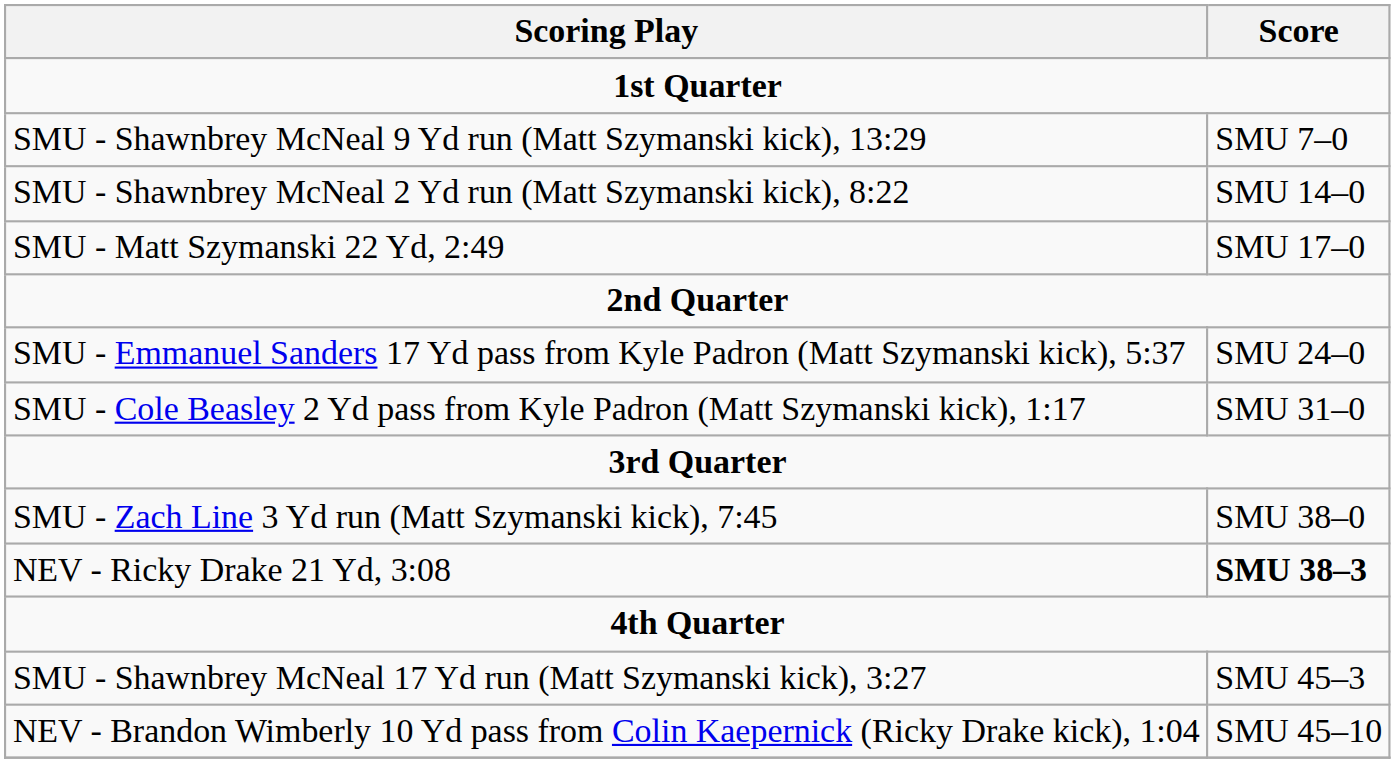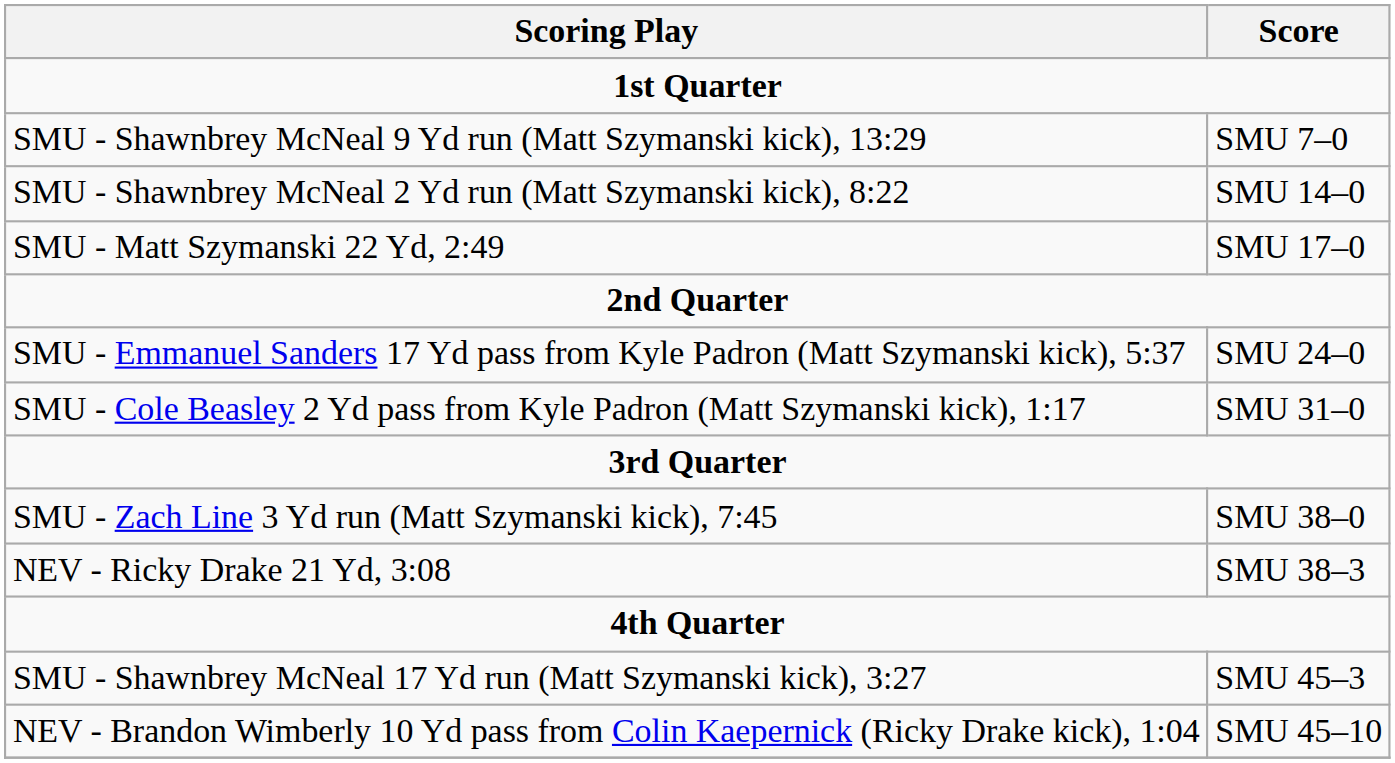NEV - Ricky Drake 21 Yd, 3:08 | Score: bold -> normal
